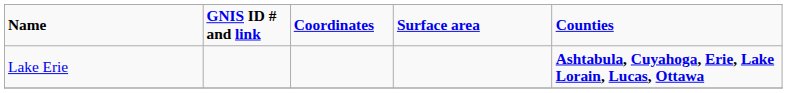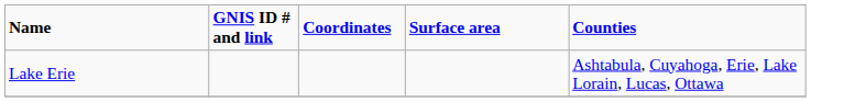Lake Erie | column 5: bold -> normal
